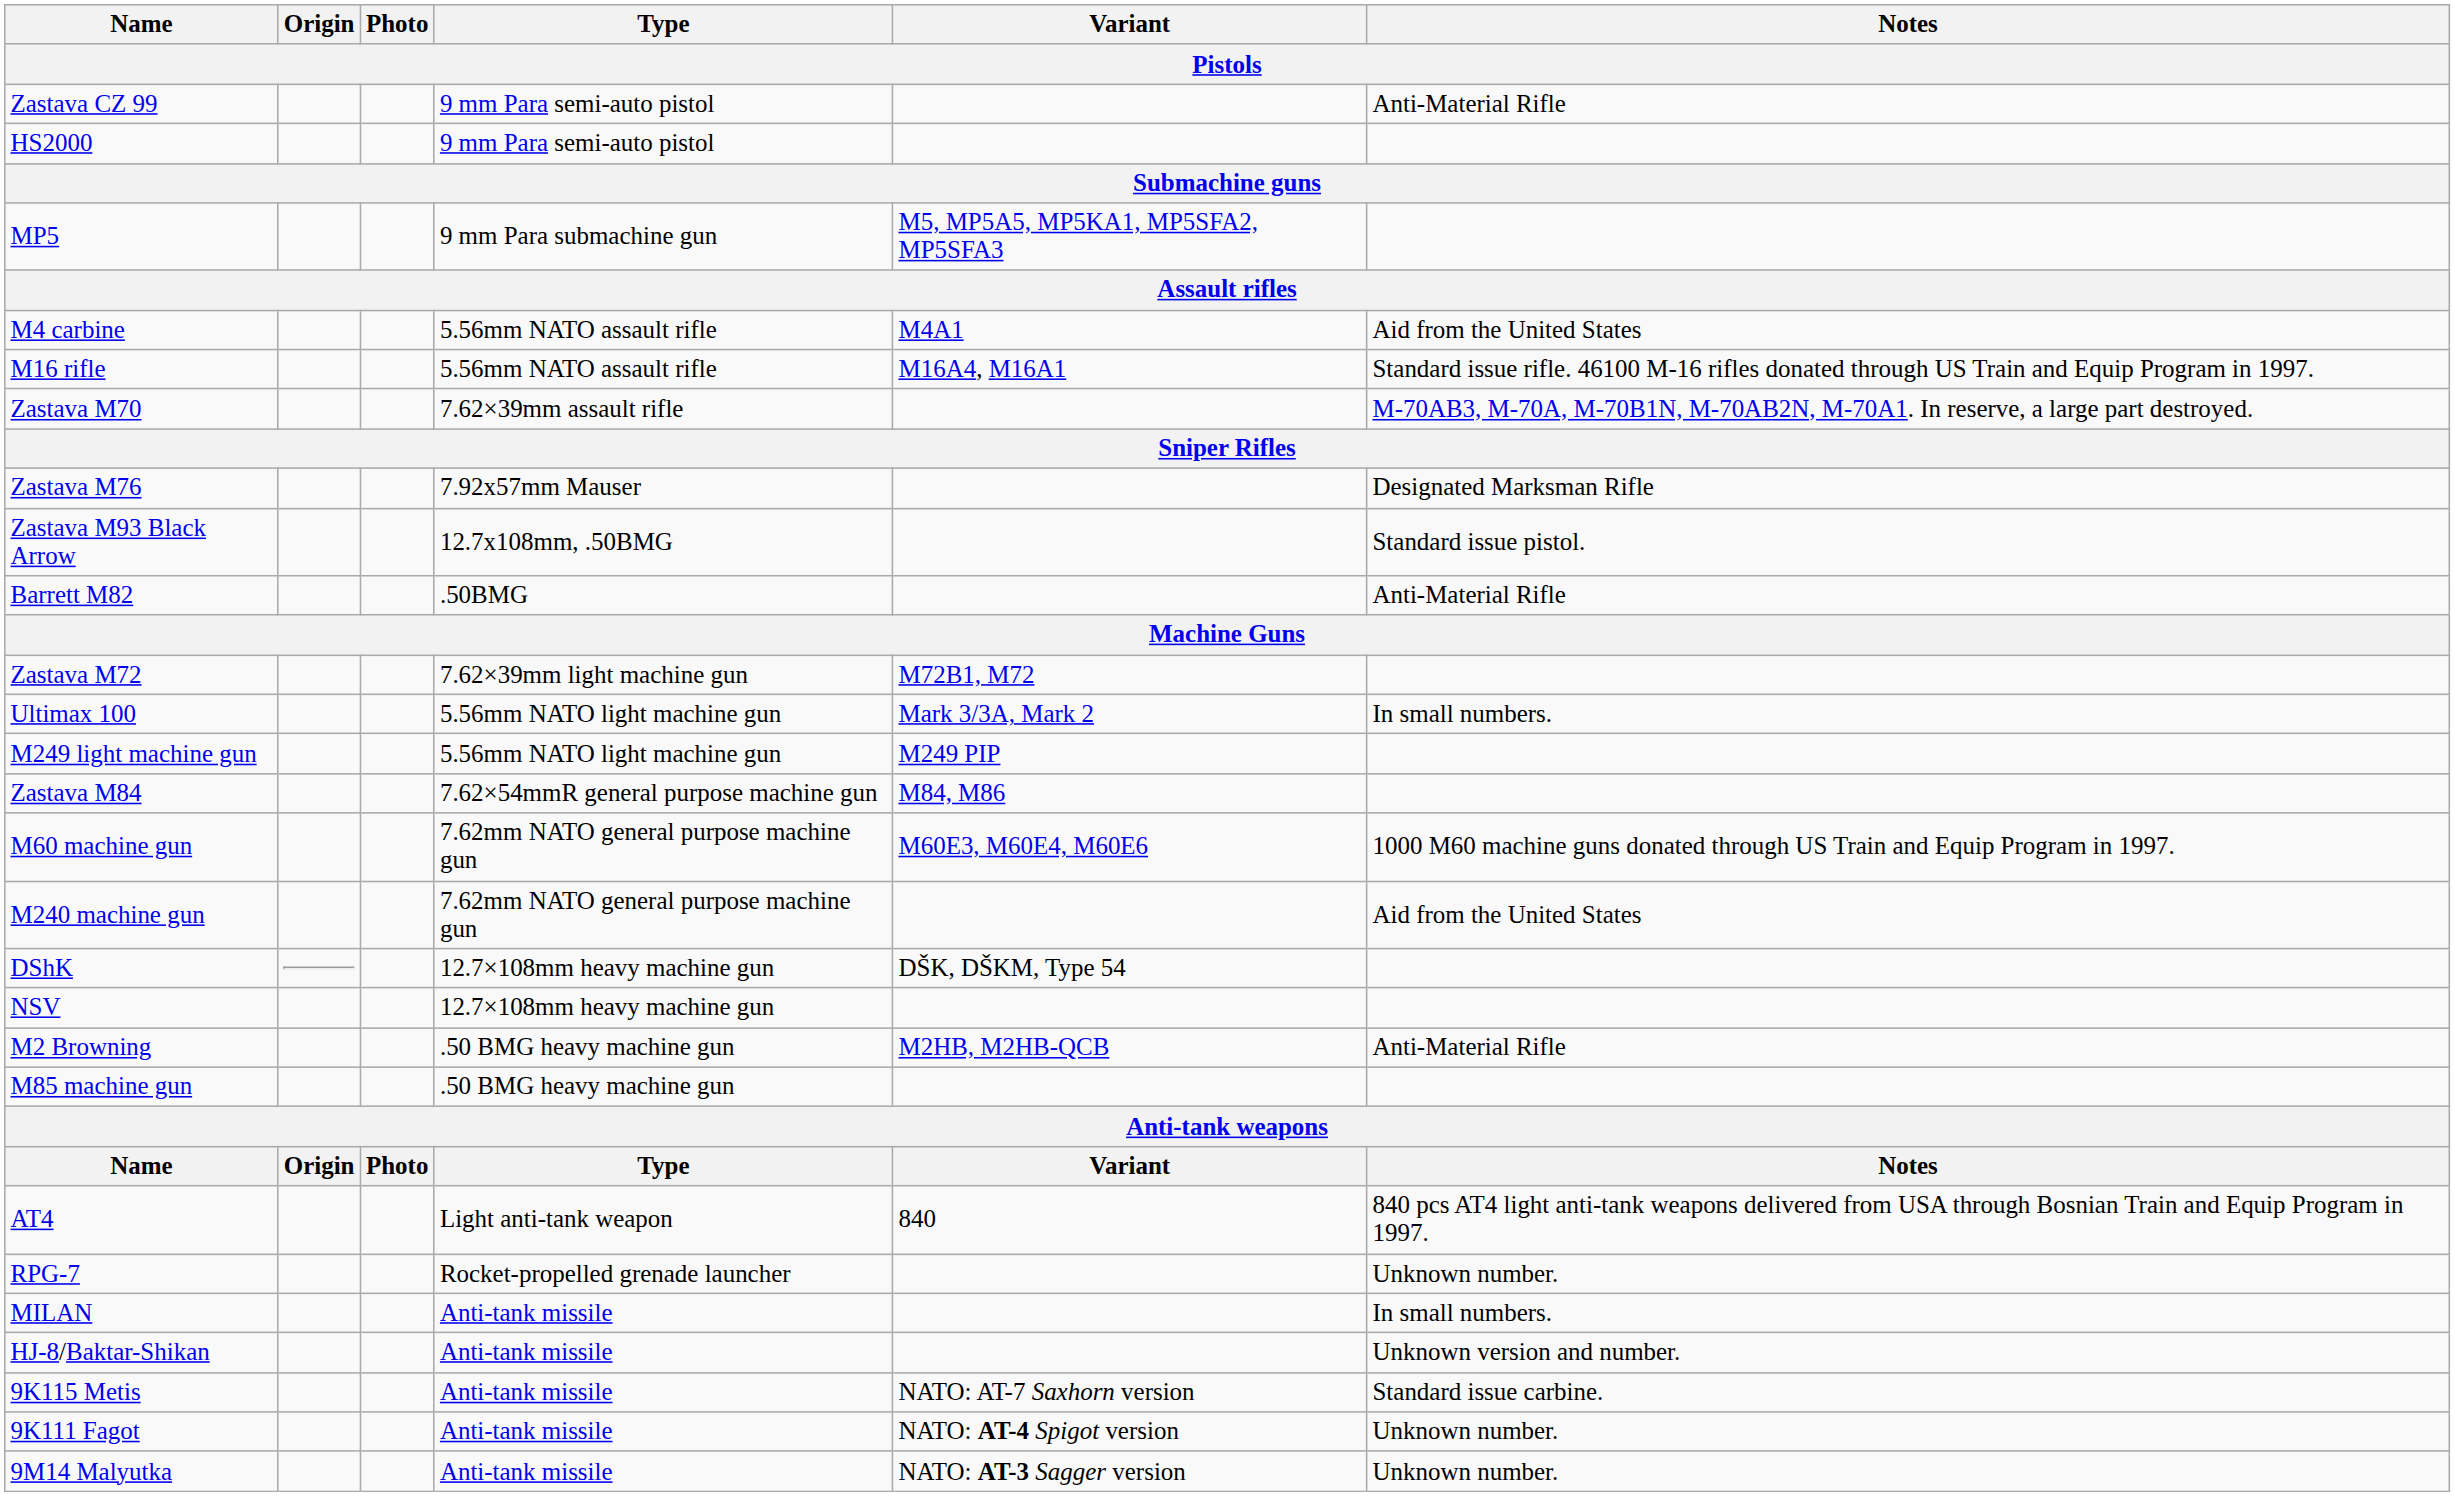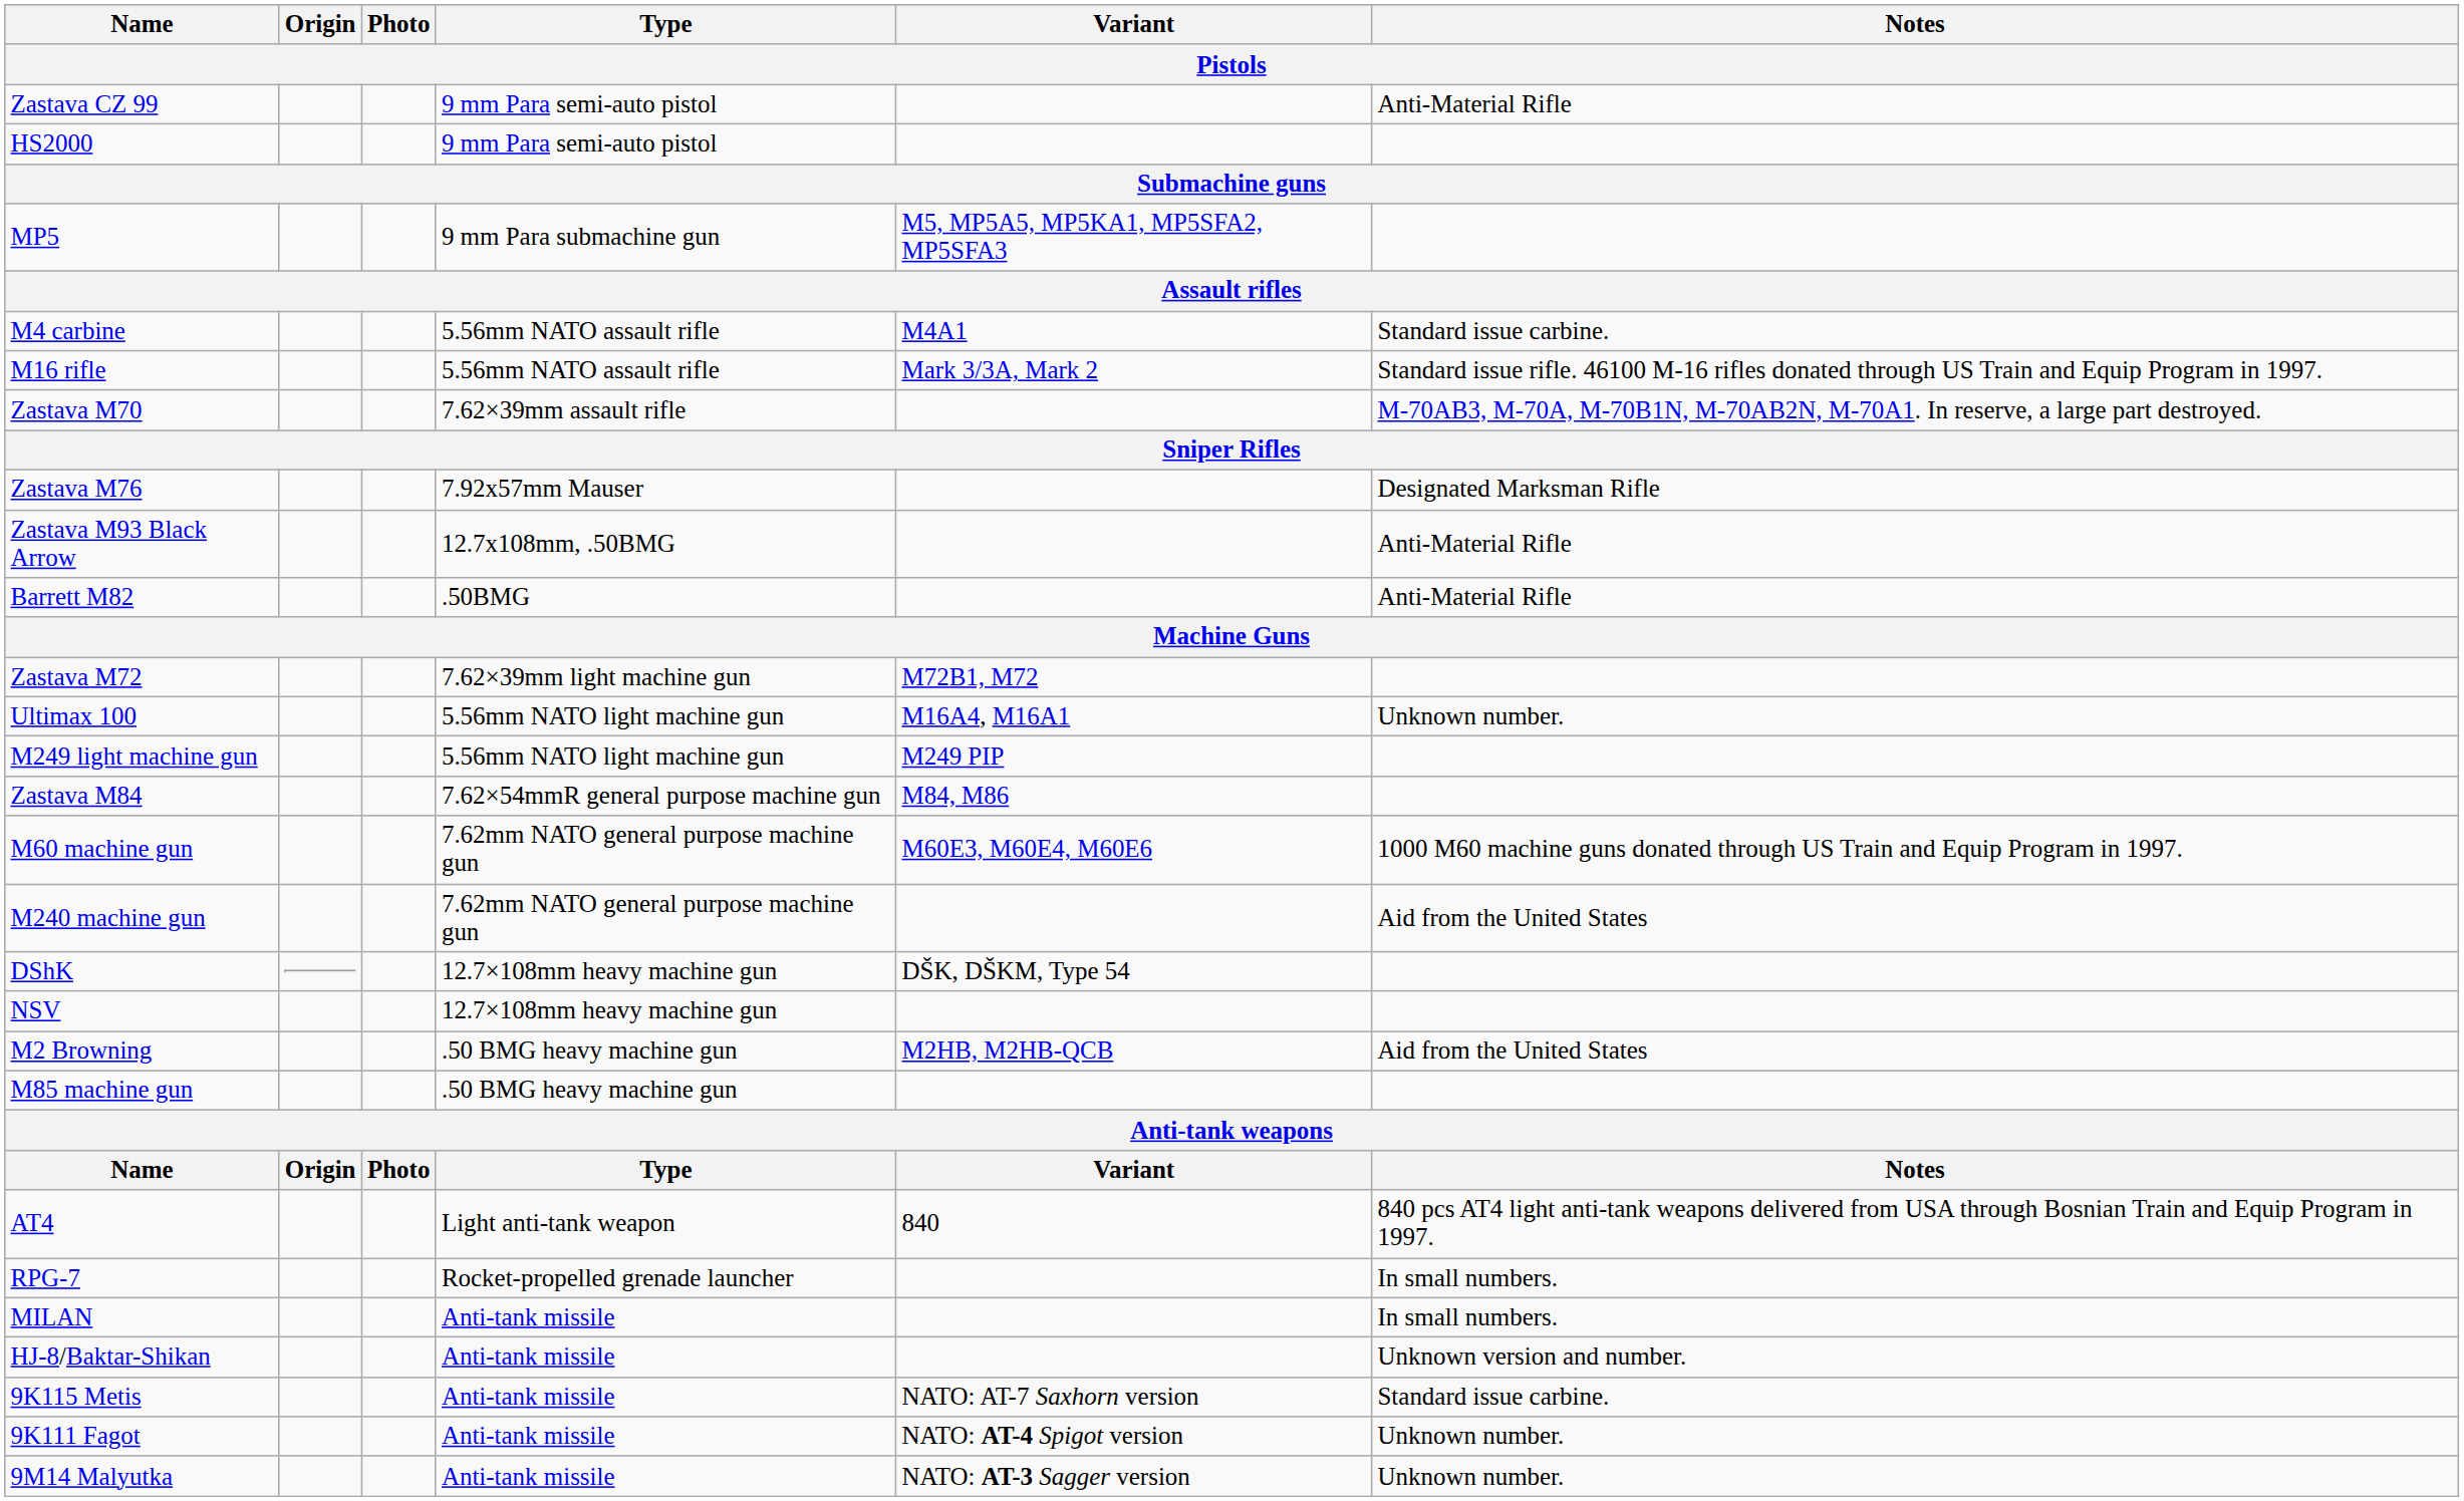M4 carbine | Notes: Aid from the United States -> Standard issue carbine.
M16 rifle | Variant: M16A4, M16A1 -> Mark 3/3A, Mark 2
Zastava M93 Black Arrow | Notes: Standard issue pistol. -> Anti-Material Rifle
Ultimax 100 | Variant: Mark 3/3A, Mark 2 -> M16A4, M16A1
Ultimax 100 | Notes: In small numbers. -> Unknown number.
M2 Browning | Notes: Anti-Material Rifle -> Aid from the United States
RPG-7 | Notes: Unknown number. -> In small numbers.
